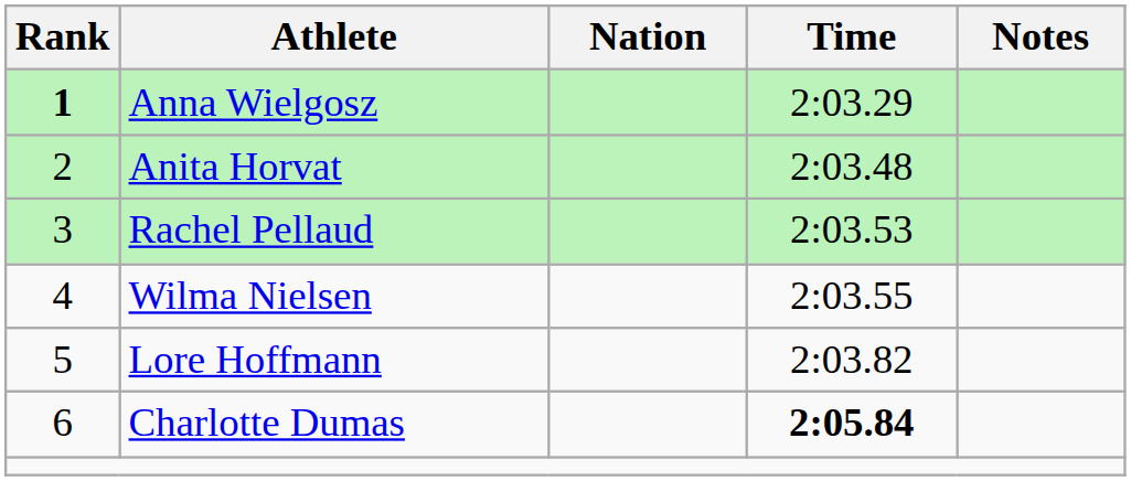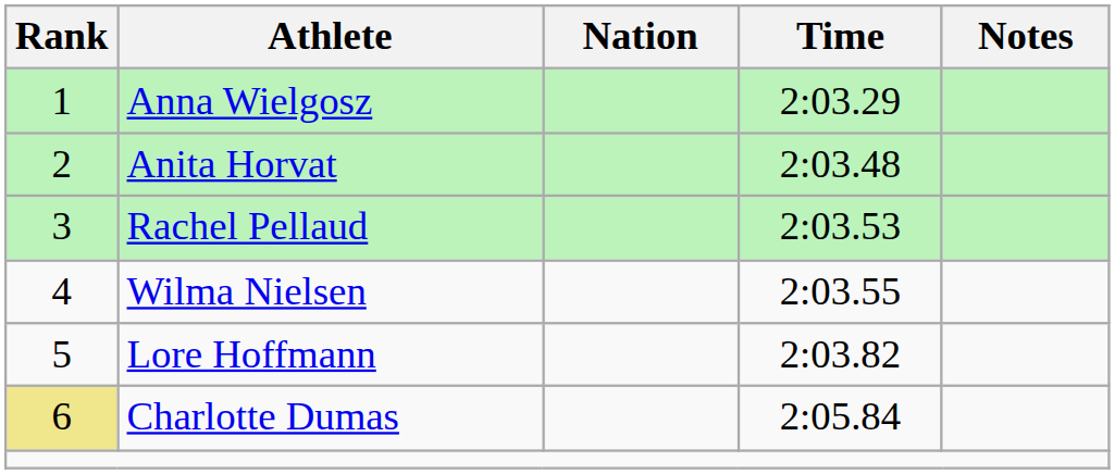Anna Wielgosz | Rank: bold -> normal
Charlotte Dumas | Rank: no background -> khaki background
Charlotte Dumas | Time: bold -> normal
